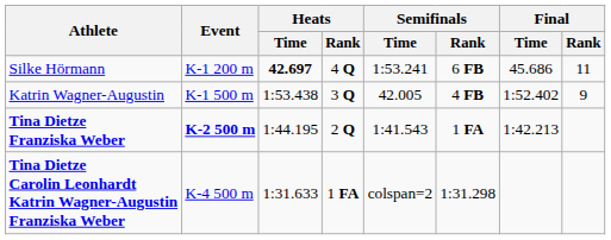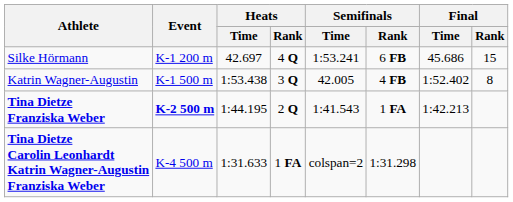Silke Hörmann | Heats / Time: bold -> normal
Silke Hörmann | Final / Rank: 11 -> 15
Katrin Wagner-Augustin | Final / Rank: 9 -> 8
